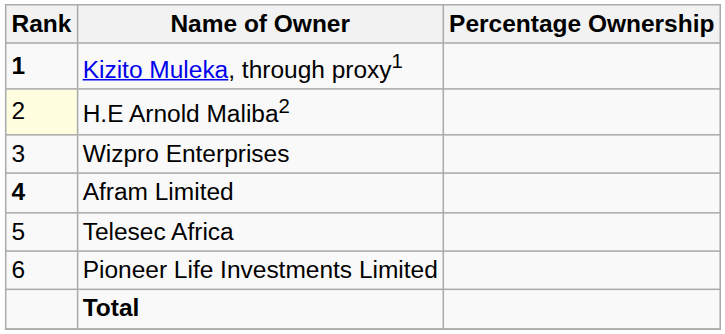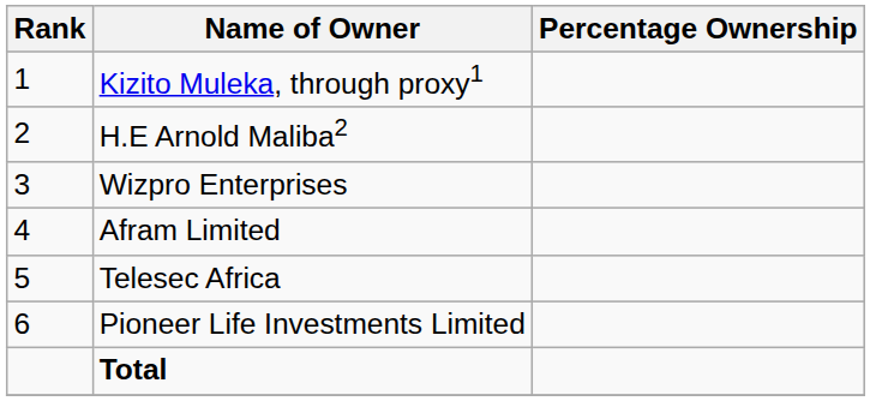Kizito Muleka, through proxy1 | Rank: bold -> normal
H.E Arnold Maliba2 | Rank: lightyellow background -> no background
Afram Limited | Rank: bold -> normal
